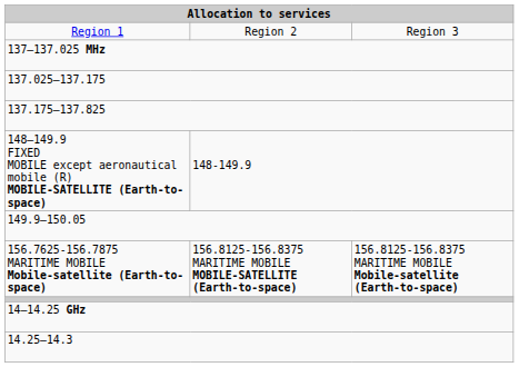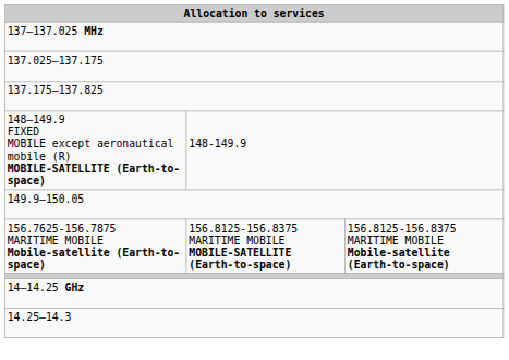- row: Region 1 | Region 2 | Region 3
